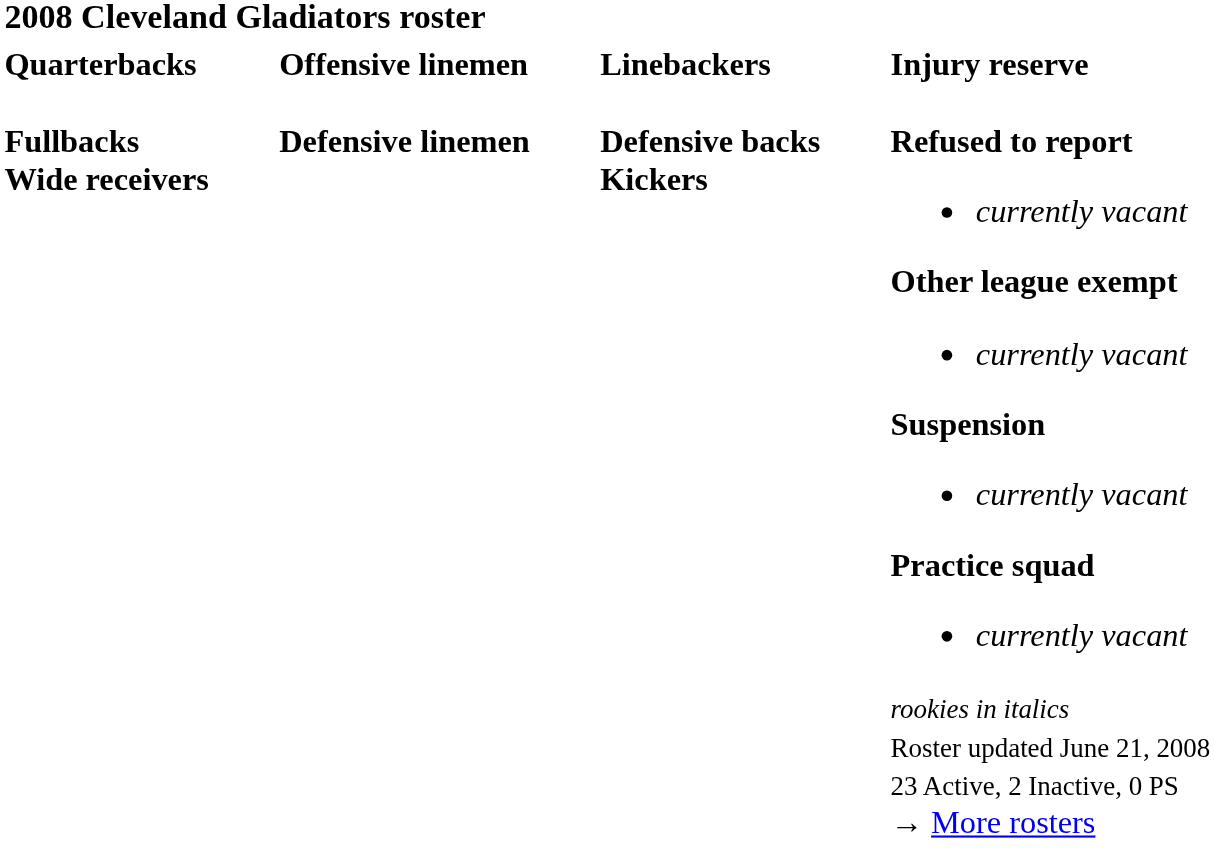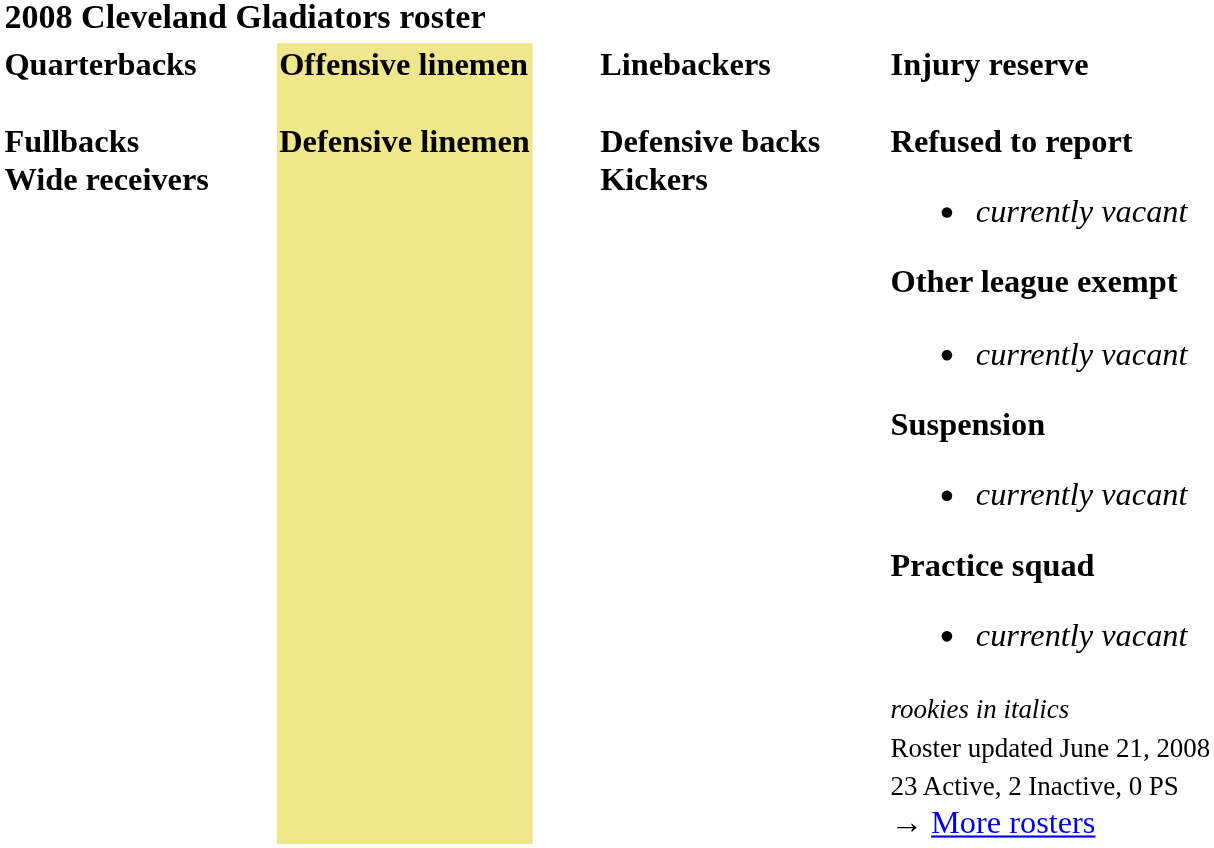Quarterbacks Fullbacks Wide receivers | column 2: no background -> khaki background
